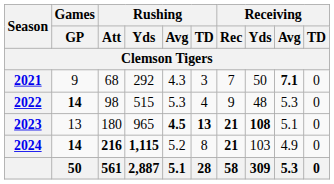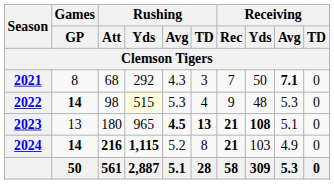2021 | Games / GP: 9 -> 8
2022 | Rushing / Yds: no background -> lightyellow background
